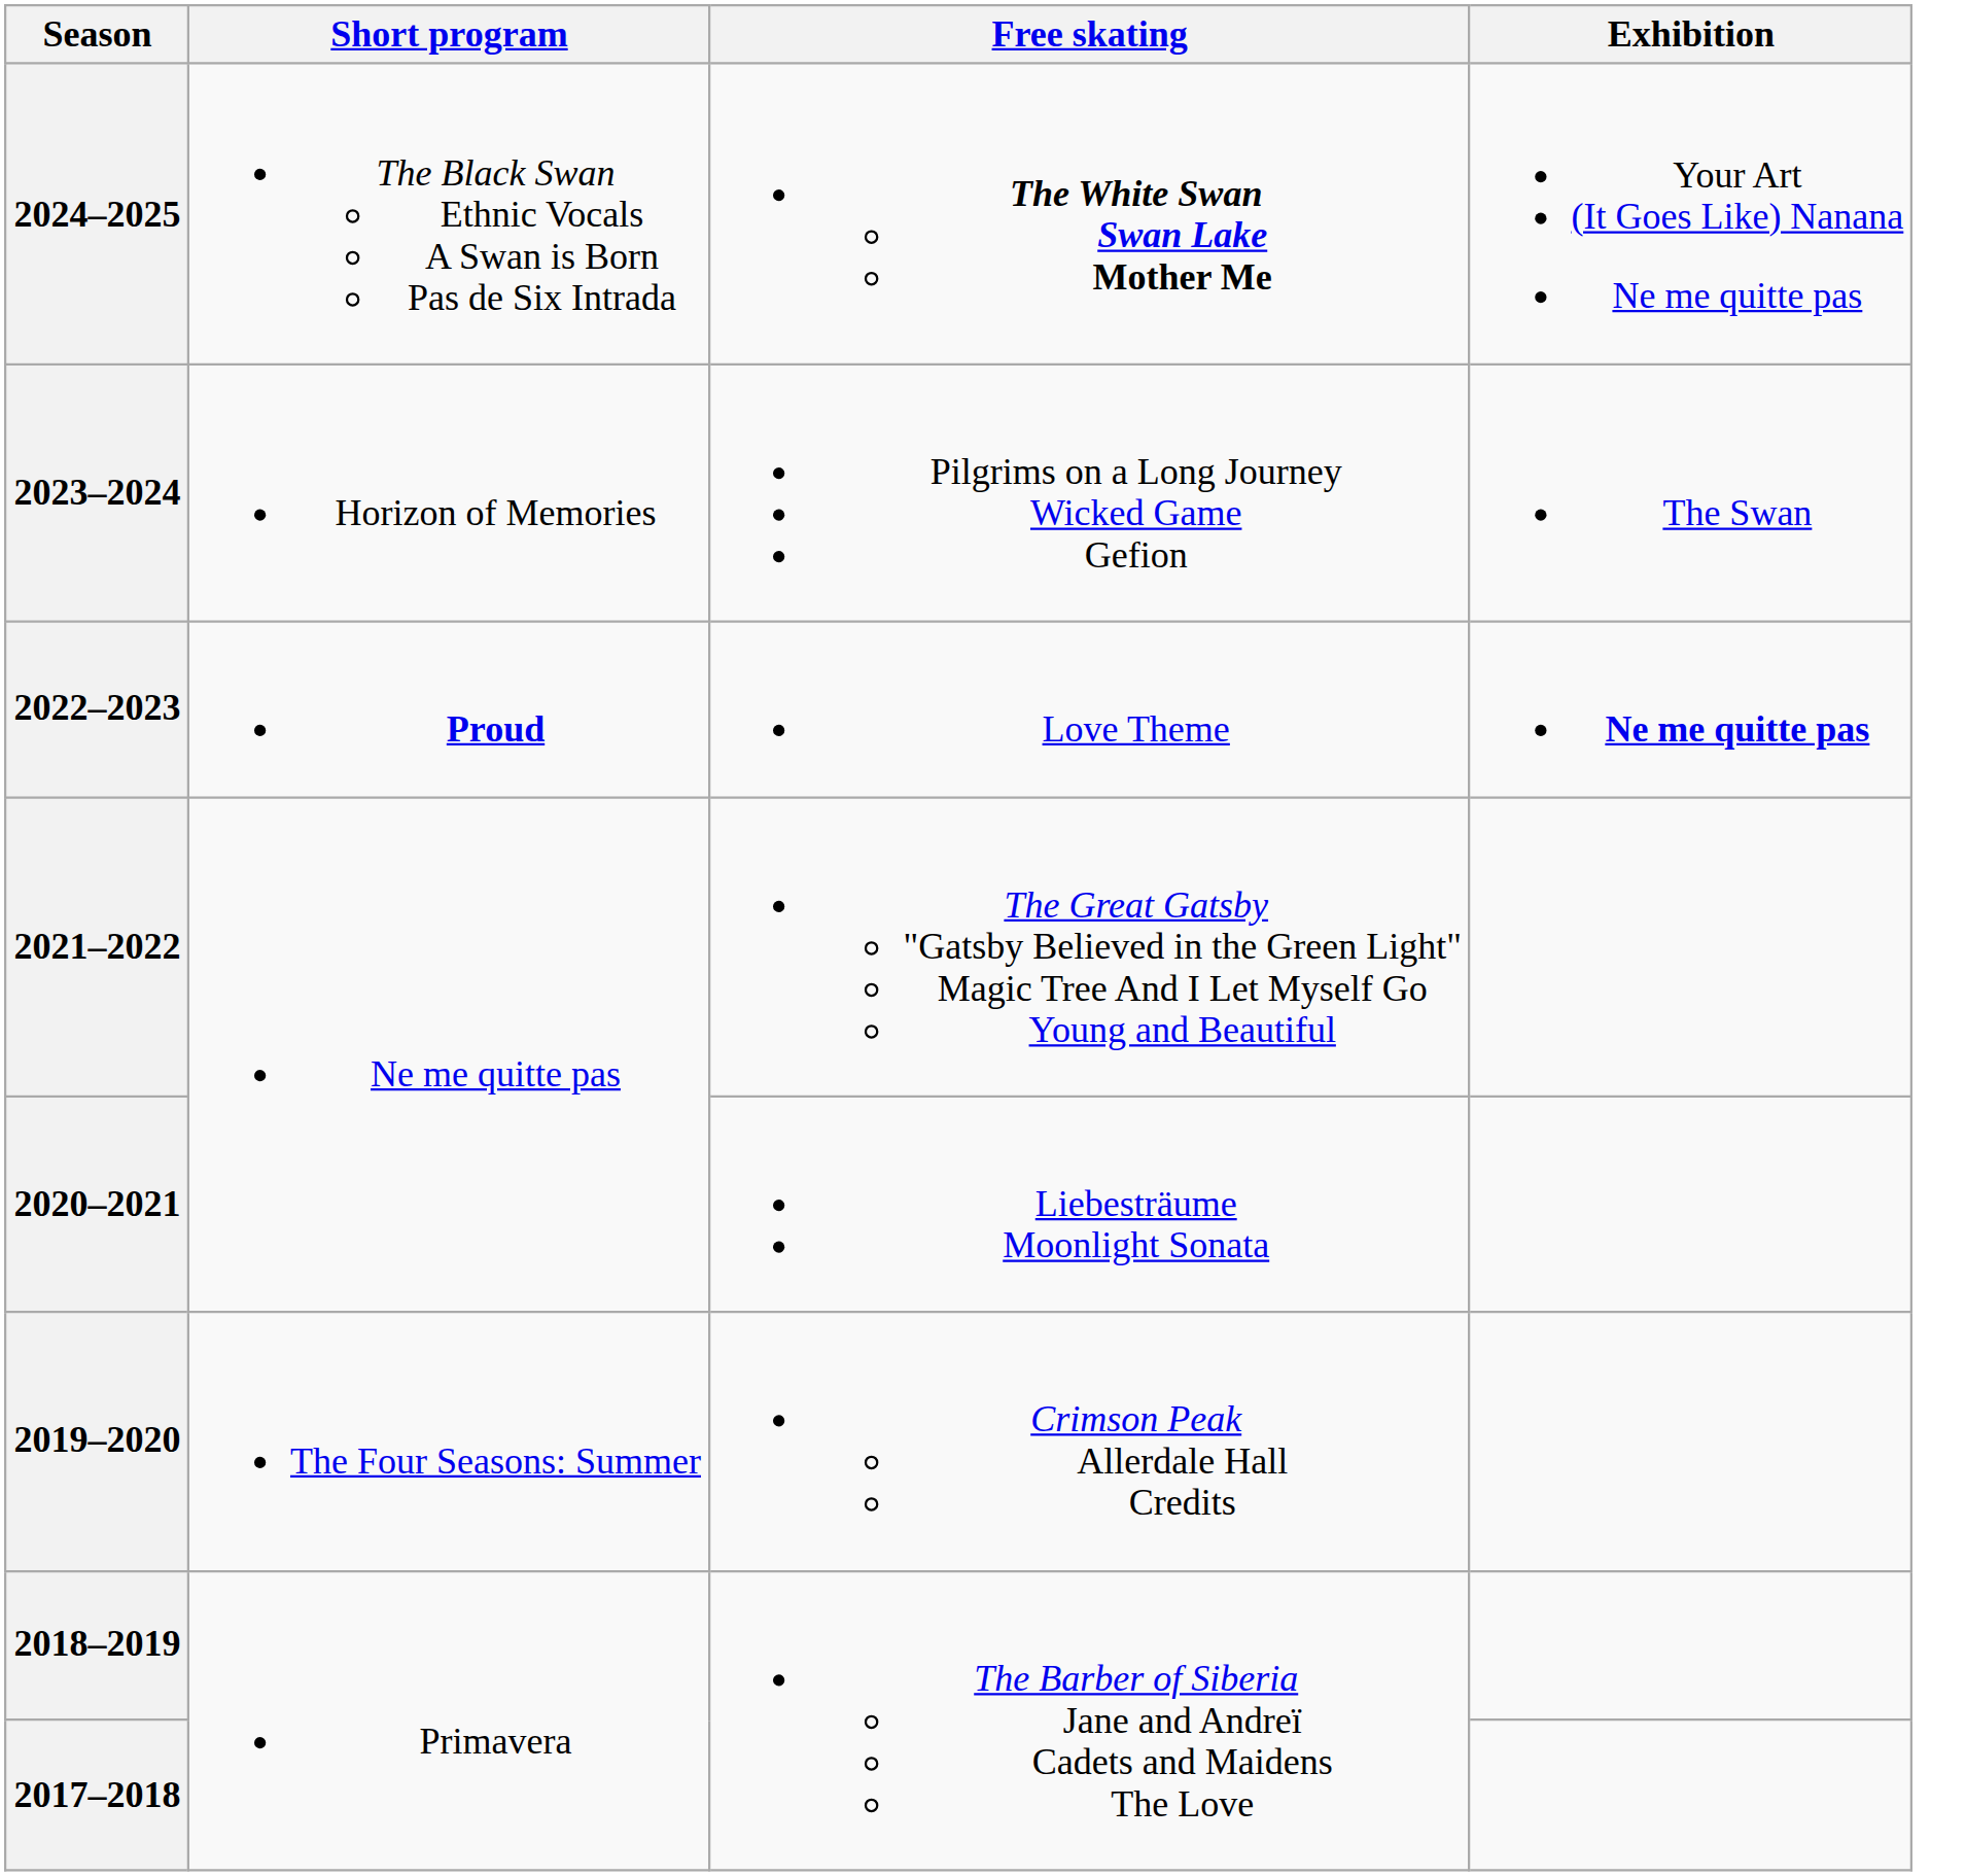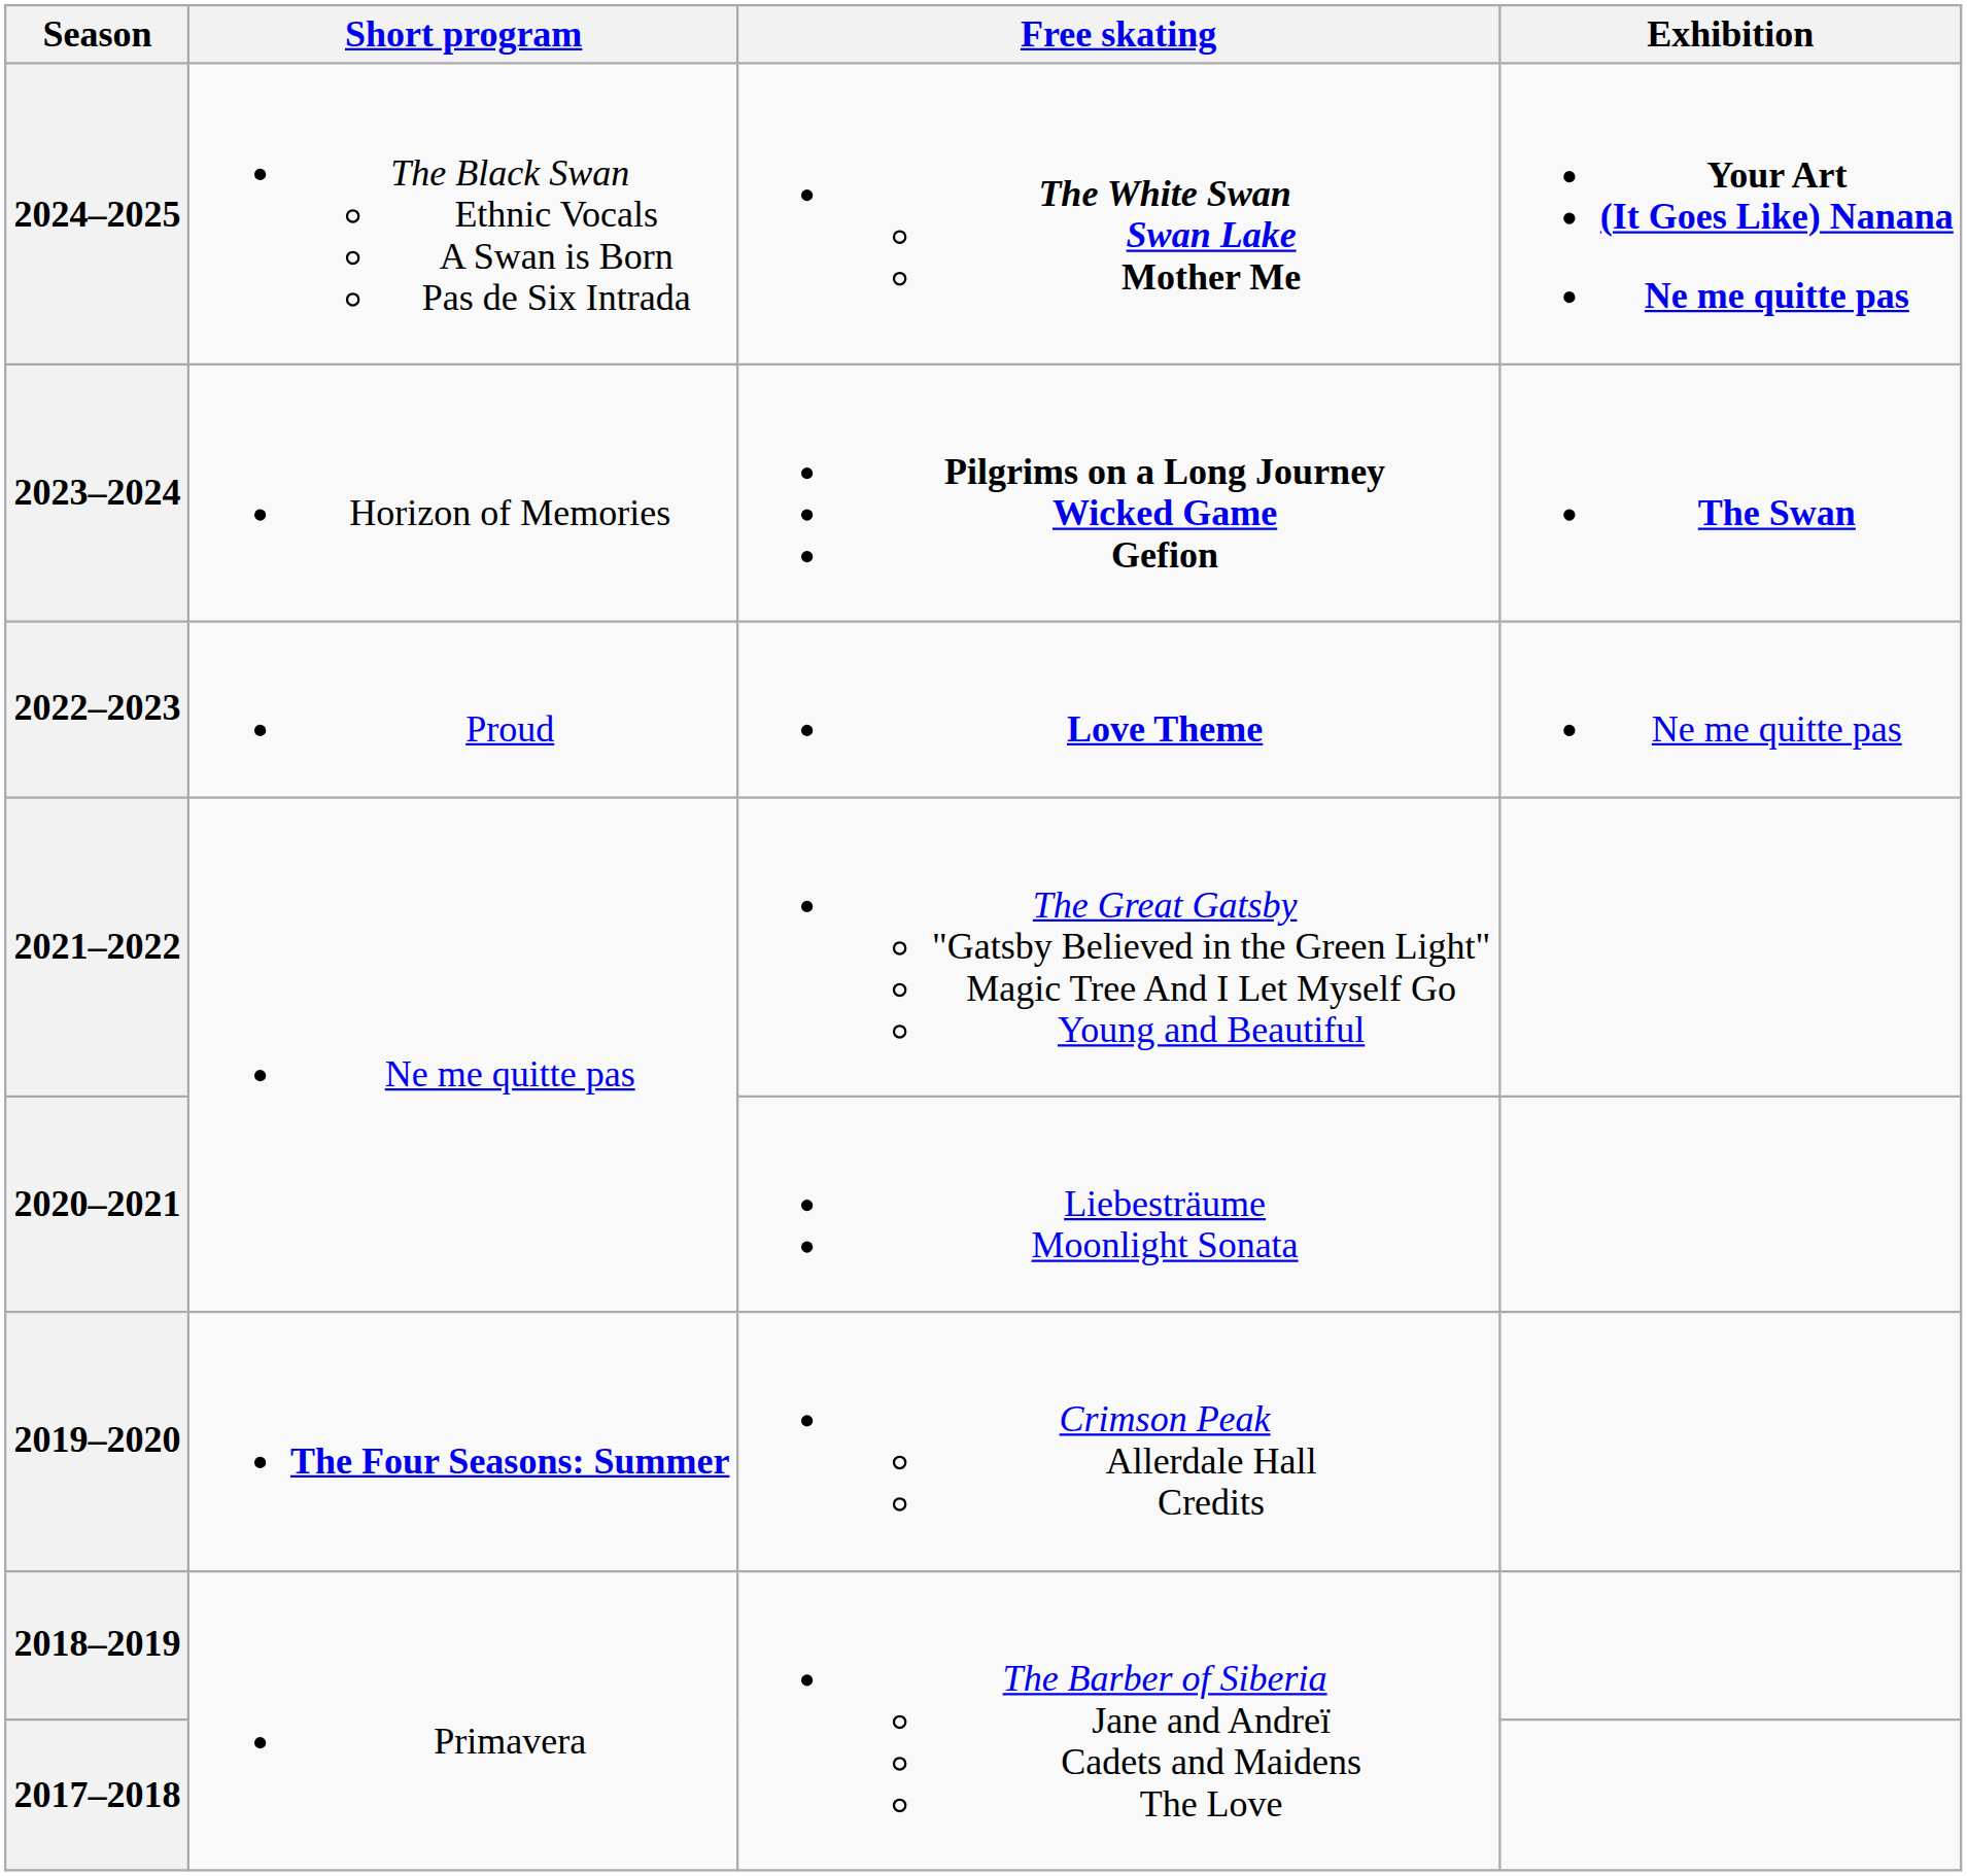2024–2025 | Exhibition: normal -> bold
2023–2024 | Free skating: normal -> bold
2023–2024 | Exhibition: normal -> bold
2022–2023 | Short program: bold -> normal
2022–2023 | Free skating: normal -> bold
2022–2023 | Exhibition: bold -> normal
2019–2020 | Short program: normal -> bold
